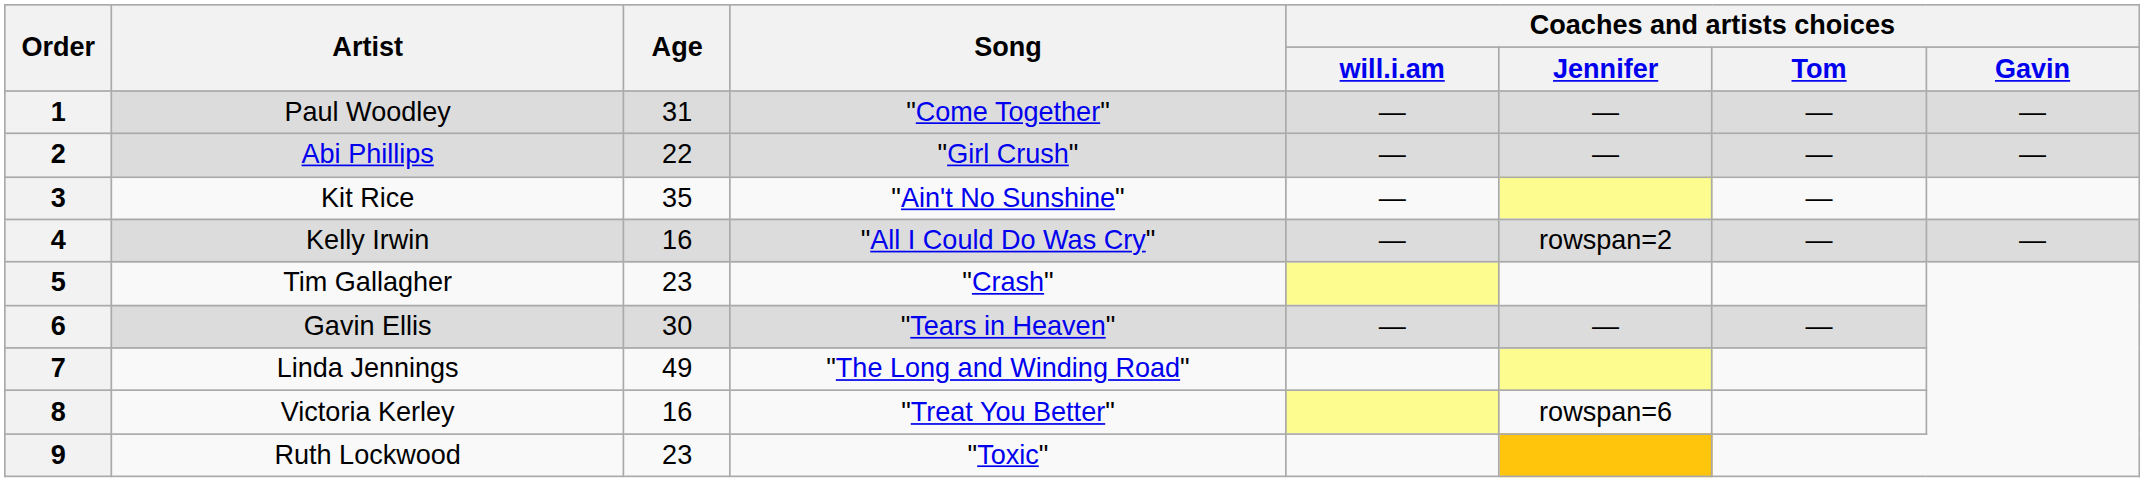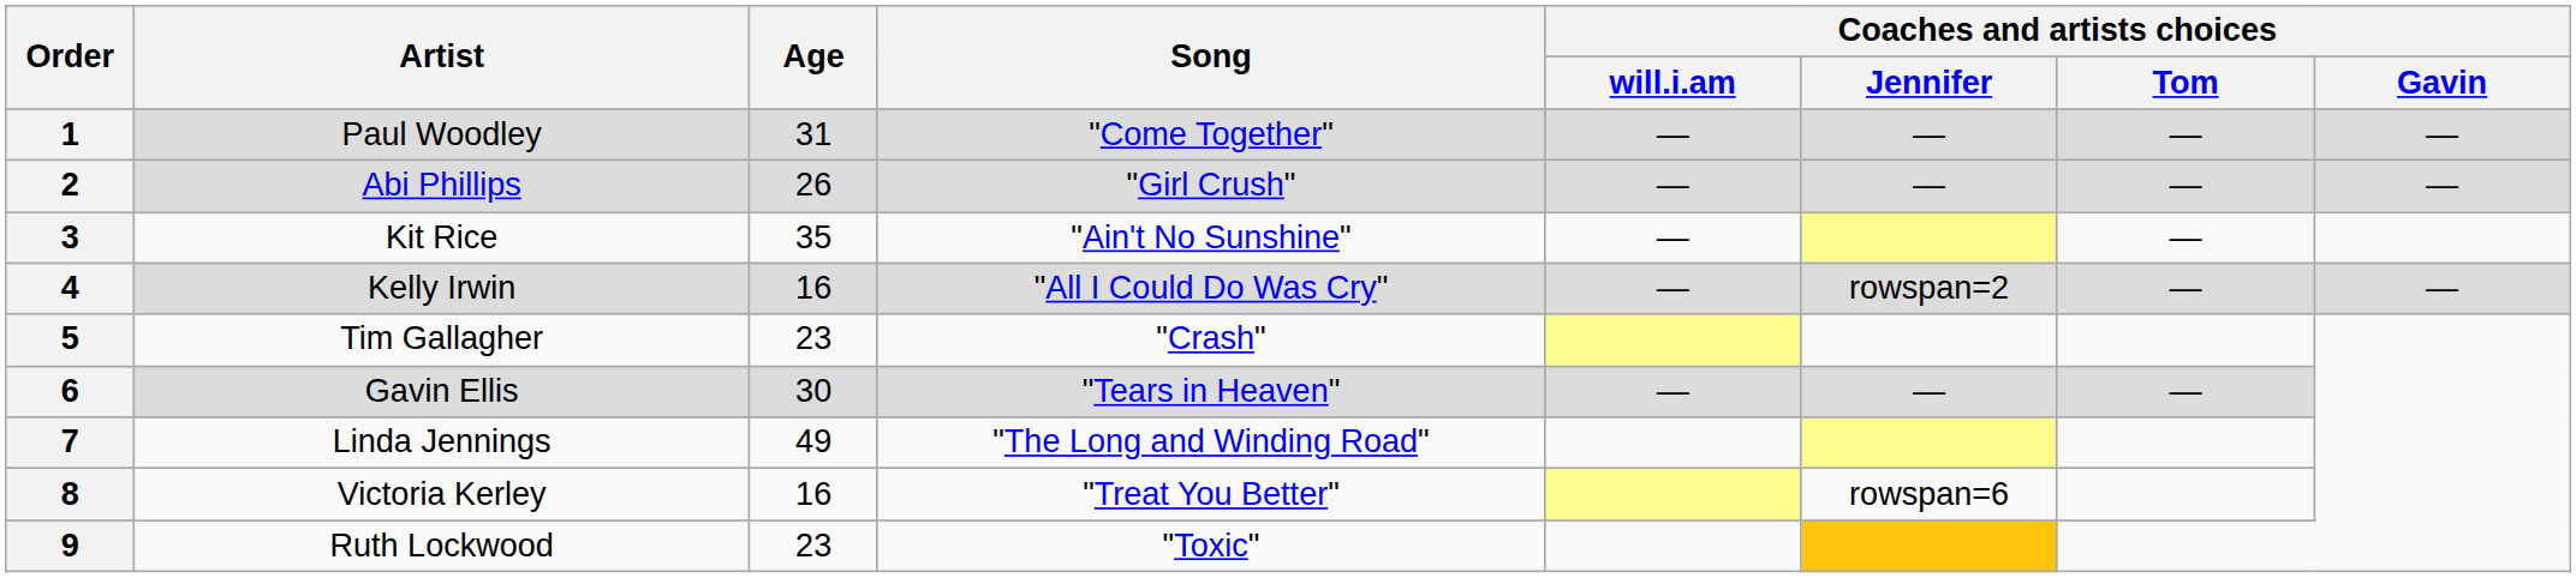2 | Age: 22 -> 26
